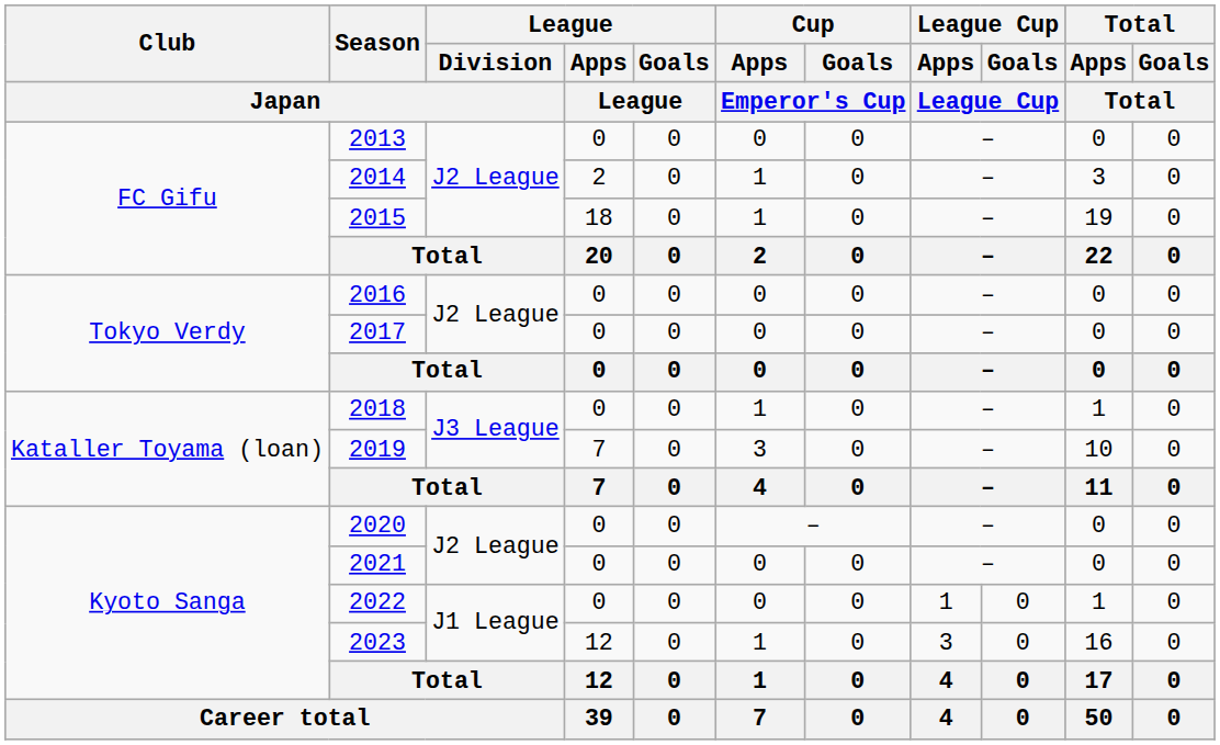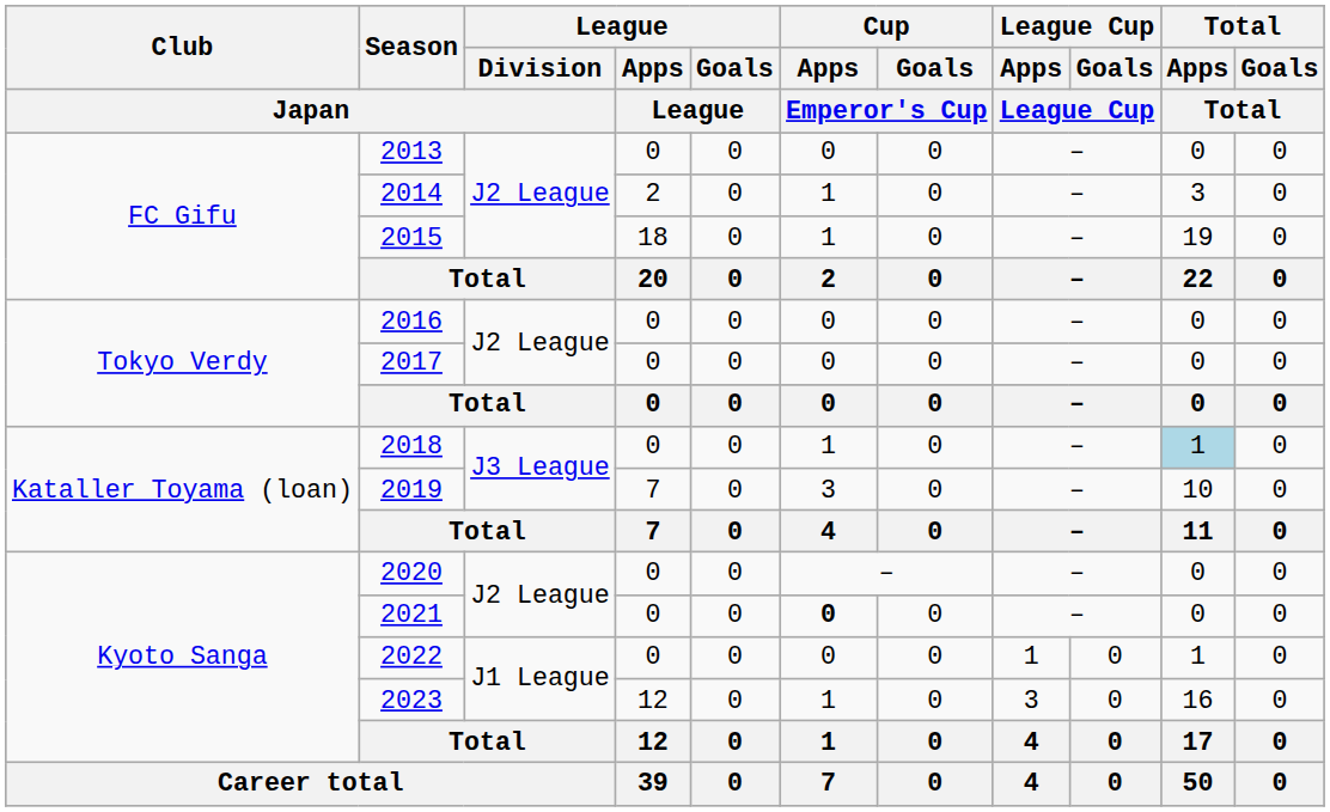2018 | Total / Apps / Total: no background -> lightblue background
2021 | Cup / Apps / Emperor's Cup: normal -> bold
